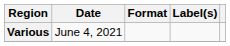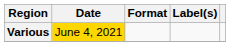Various | Date: no background -> gold background
